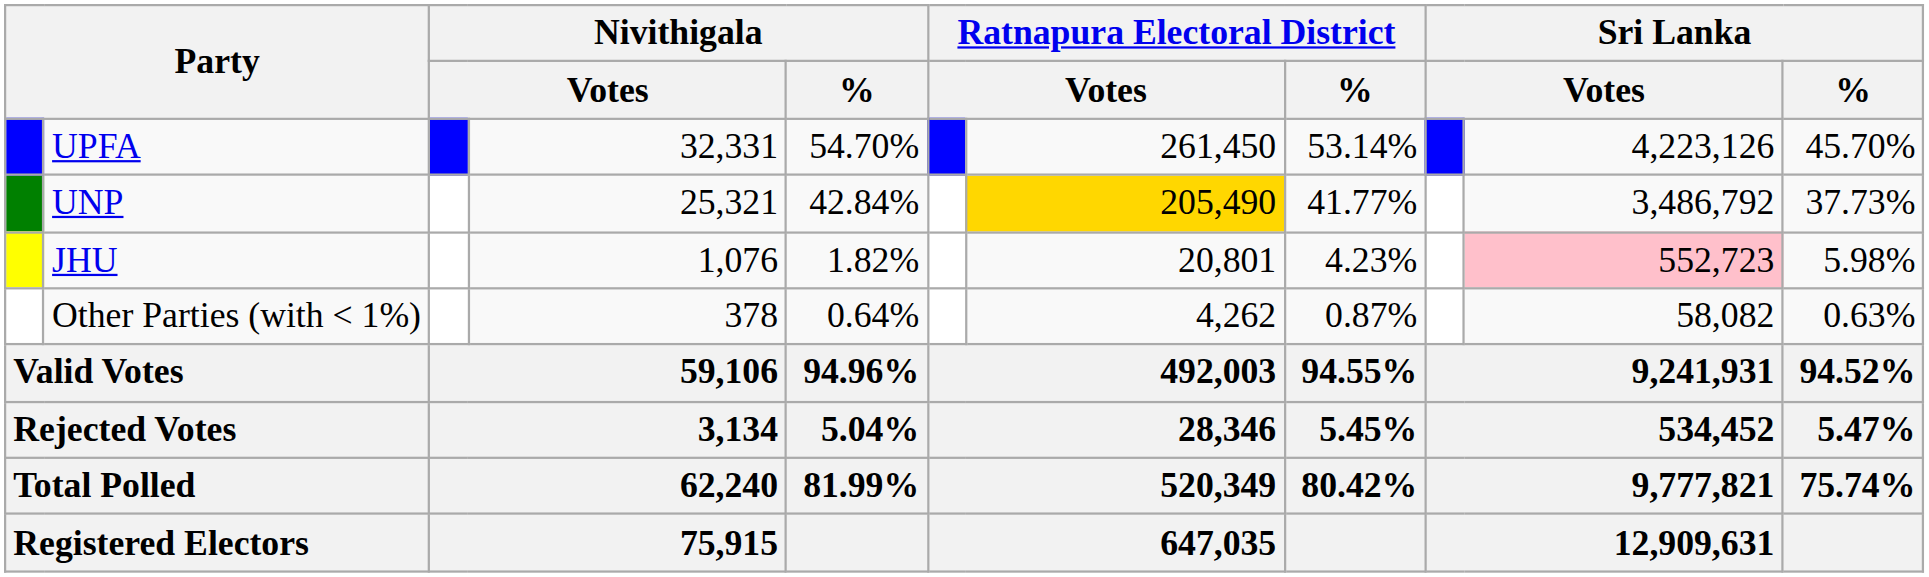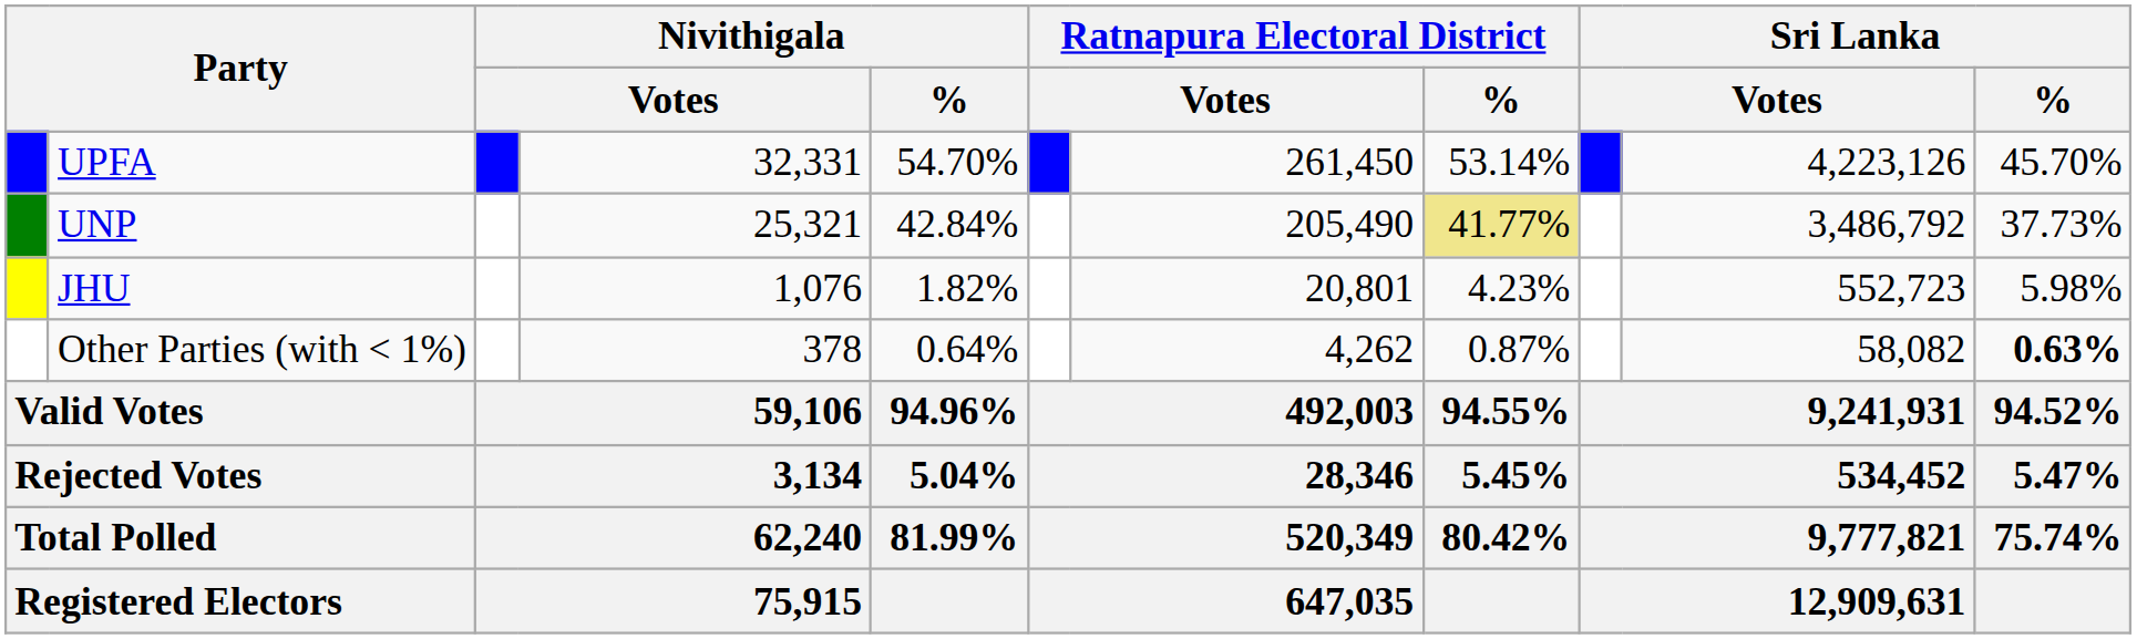UNP | column 7: gold background -> no background
UNP | Ratnapura Electoral District / %: no background -> khaki background
JHU | column 10: pink background -> no background
Other Parties (with < 1%) | Sri Lanka / %: normal -> bold
